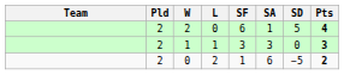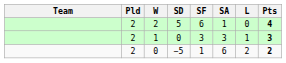columns swapped: L <-> SD
